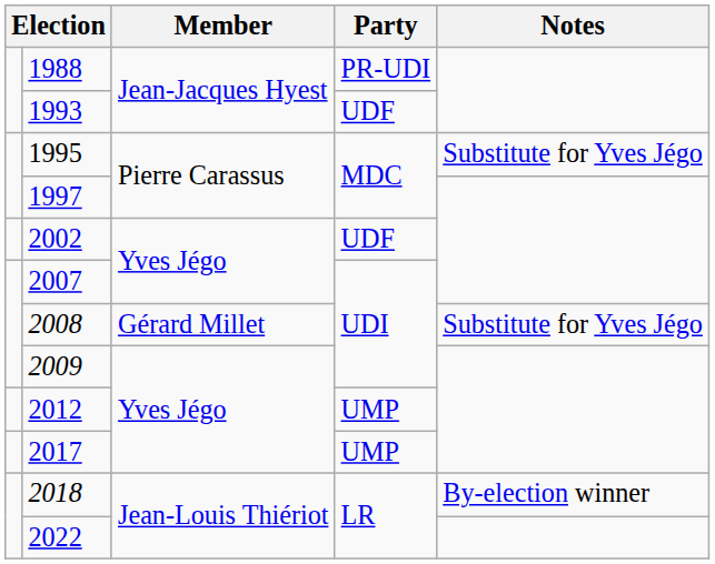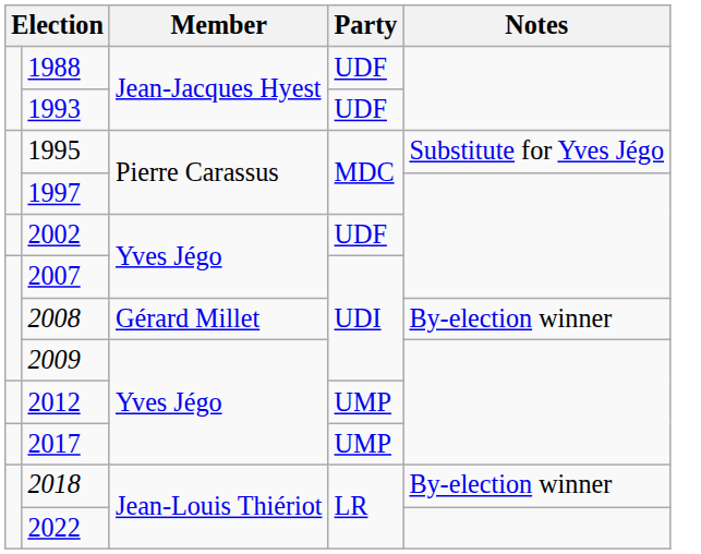1988 | Party: PR-UDI -> UDF
2008 | Notes: Substitute for Yves Jégo -> By-election winner
